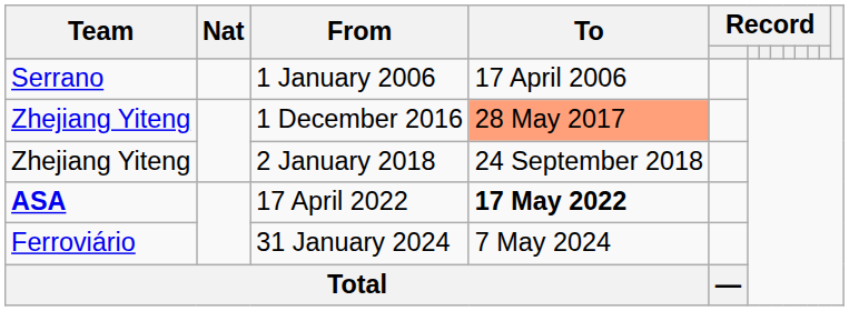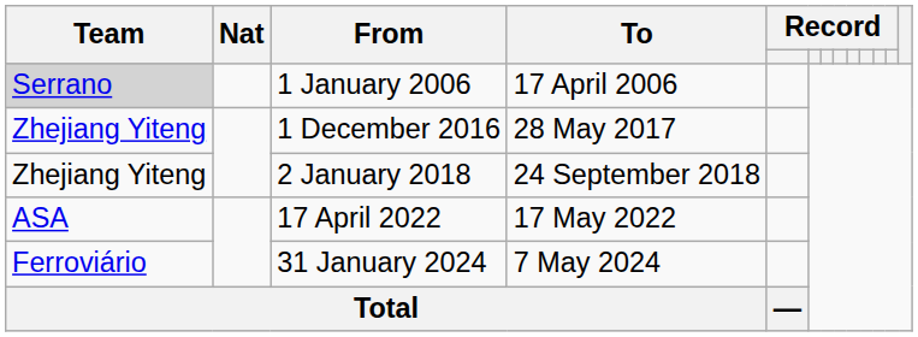1 January 2006 | Team: no background -> lightgrey background
1 December 2016 | To: lightsalmon background -> no background
17 April 2022 | Team: bold -> normal
17 April 2022 | To: bold -> normal
